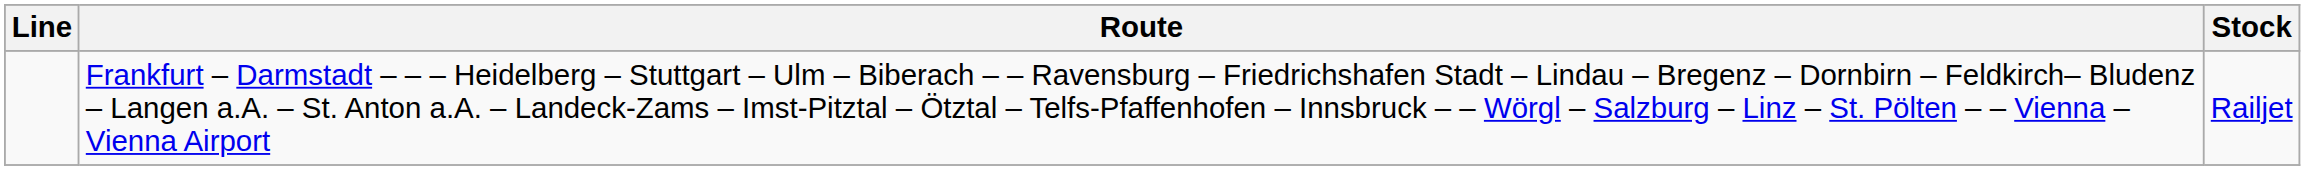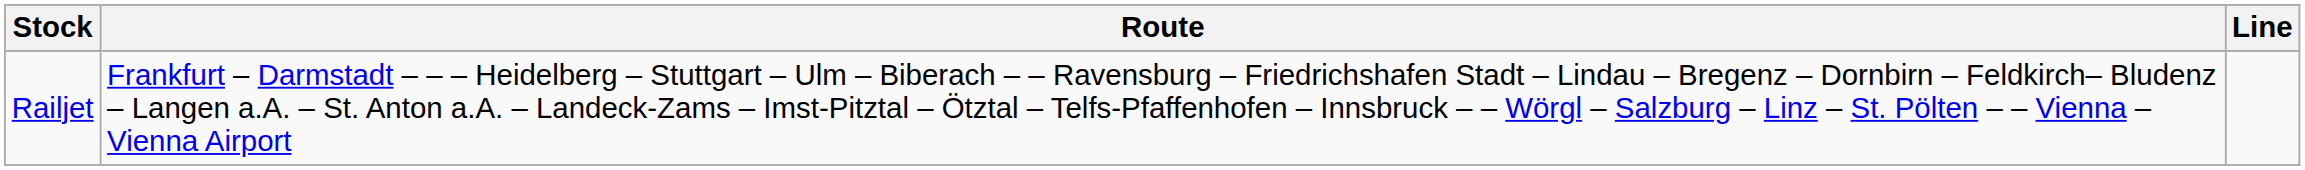columns swapped: Line <-> Stock
